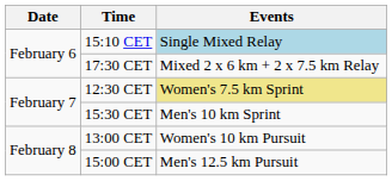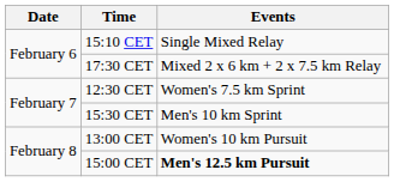15:10 CET | Events: lightblue background -> no background
12:30 CET | Events: khaki background -> no background
15:00 CET | Events: normal -> bold
